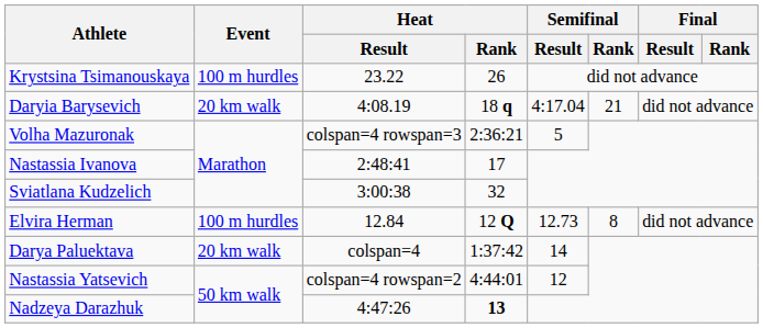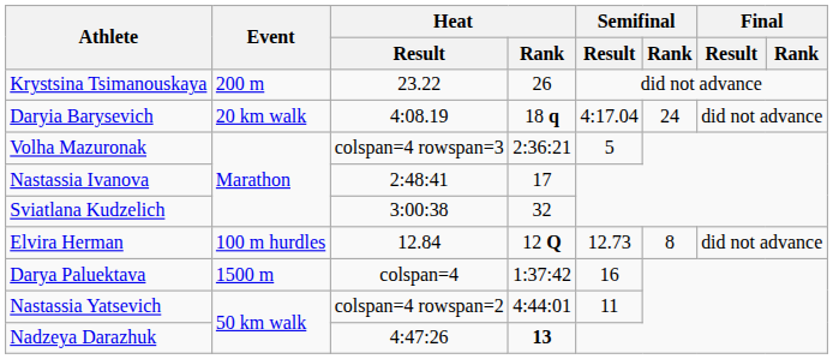Krystsina Tsimanouskaya | Event: 100 m hurdles -> 200 m
Daryia Barysevich | Semifinal / Rank: 21 -> 24
Darya Paluektava | Event: 20 km walk -> 1500 m
Darya Paluektava | Semifinal / Result: 14 -> 16
Nastassia Yatsevich | Semifinal / Result: 12 -> 11
